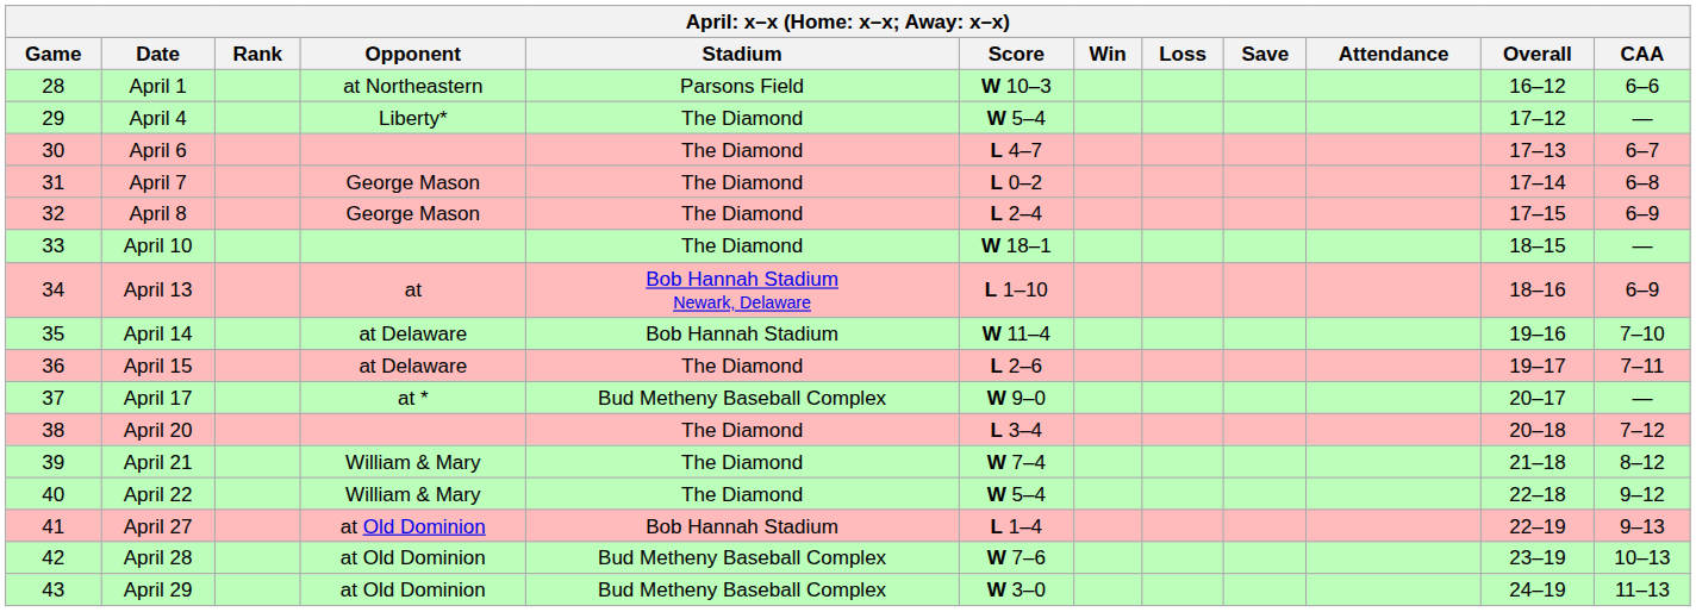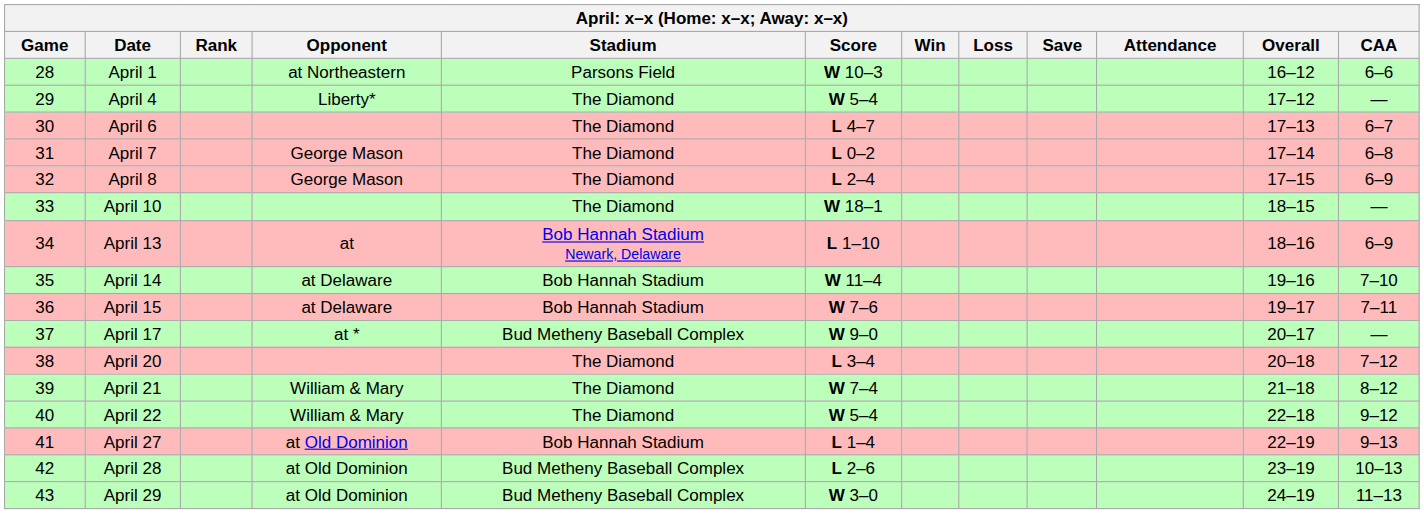April 15 | Stadium: The Diamond -> Bob Hannah Stadium
April 15 | Score: L 2–6 -> W 7–6
April 28 | Score: W 7–6 -> L 2–6
